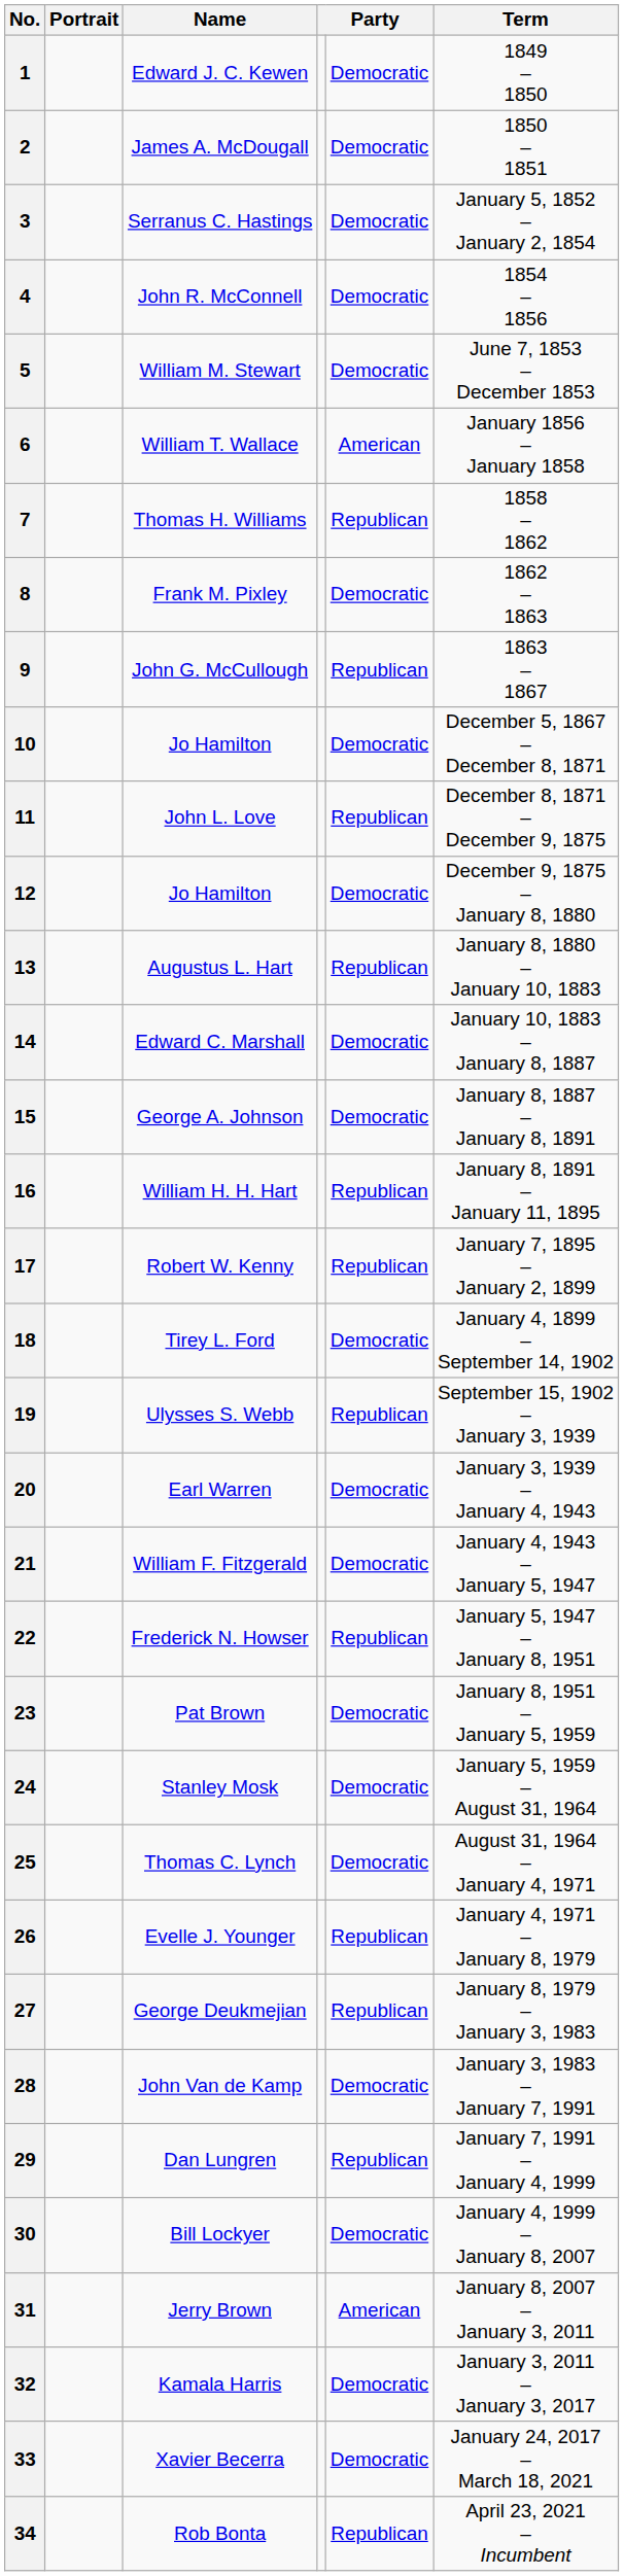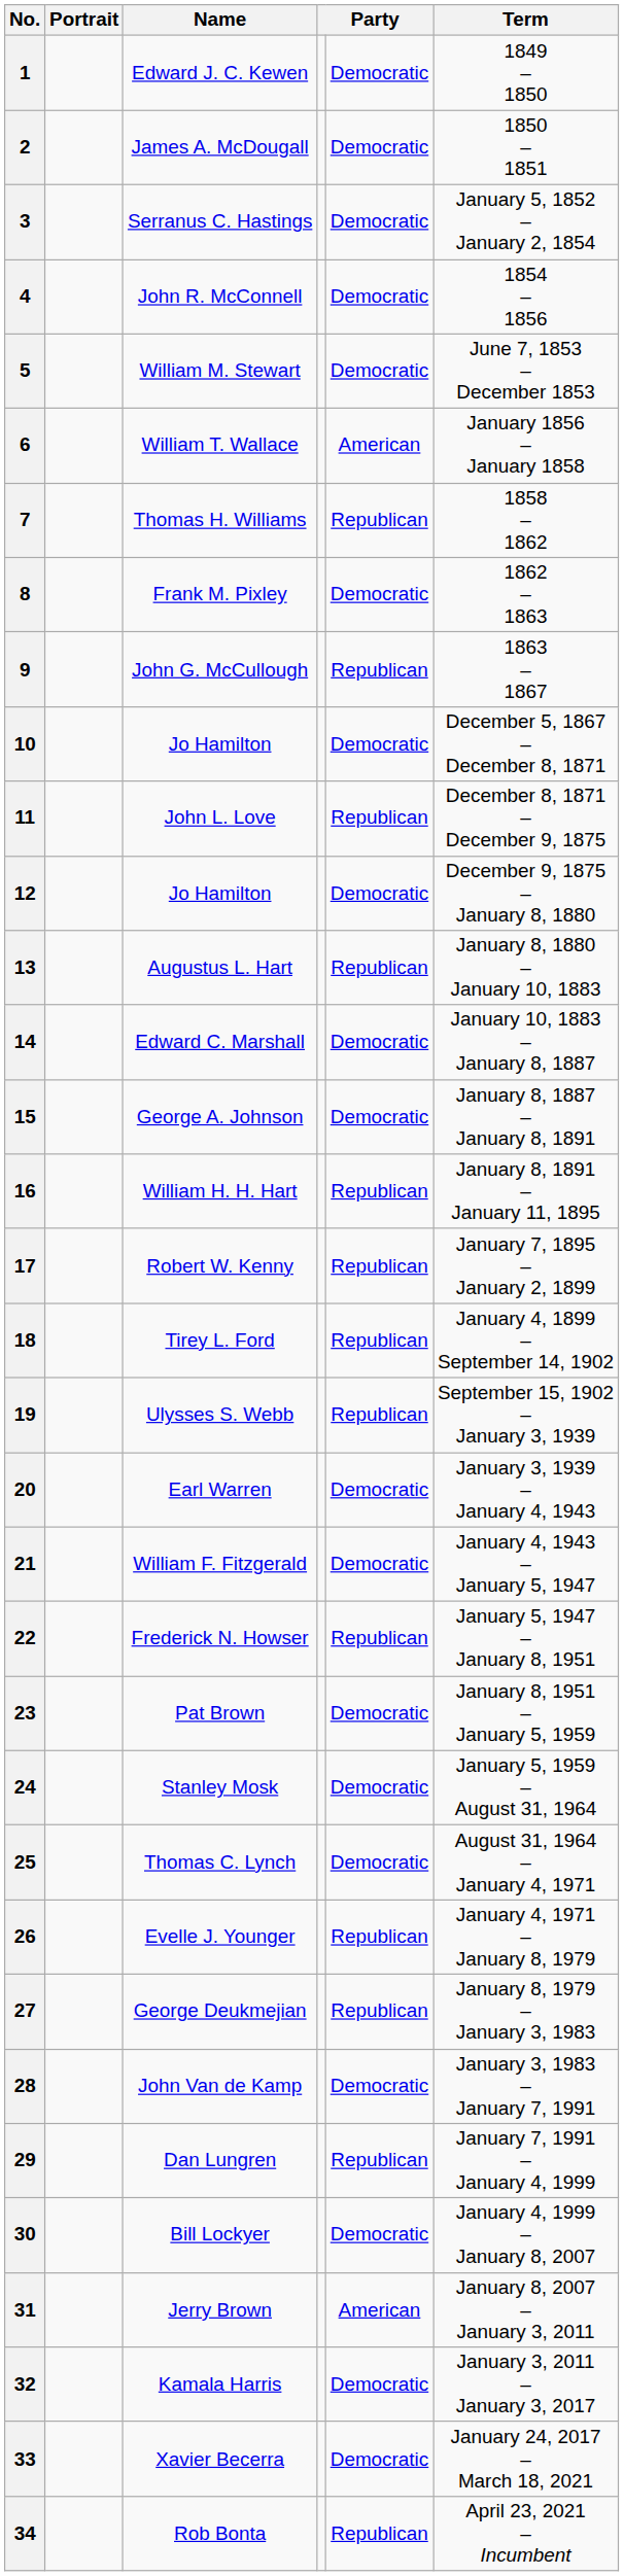18 | column 5: Democratic -> Republican
